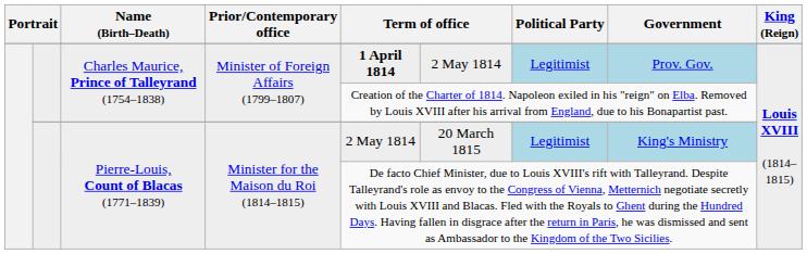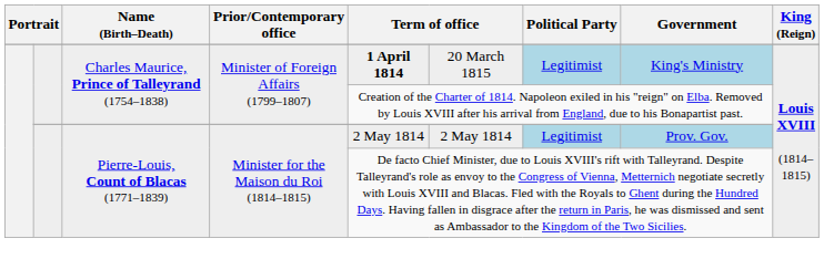row 2 | column 6: 2 May 1814 -> 20 March 1815
row 2 | Government: Prov. Gov. -> King's Ministry
row 4 | column 6: 20 March 1815 -> 2 May 1814
row 4 | Government: King's Ministry -> Prov. Gov.
